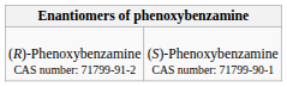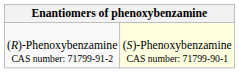(R)-Phenoxybenzamine CAS number: 71799-91-2 | column 2: no background -> lightyellow background
